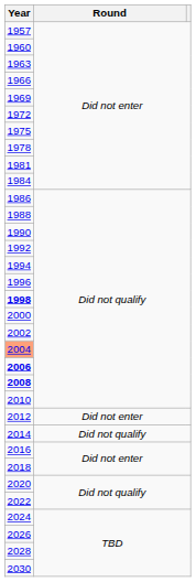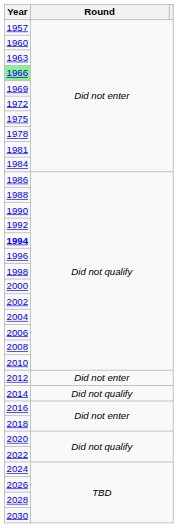1966 | Year: no background -> lightgreen background
1994 | Year: normal -> bold
1998 | Year: bold -> normal
2004 | Year: lightsalmon background -> no background
2006 | Year: bold -> normal
2008 | Year: bold -> normal
